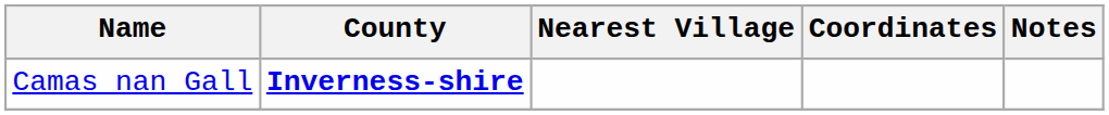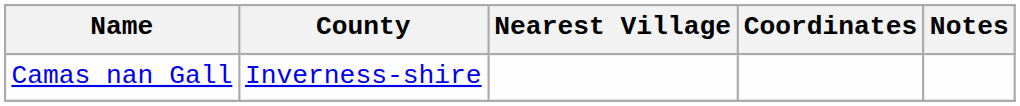Camas nan Gall | County: bold -> normal
